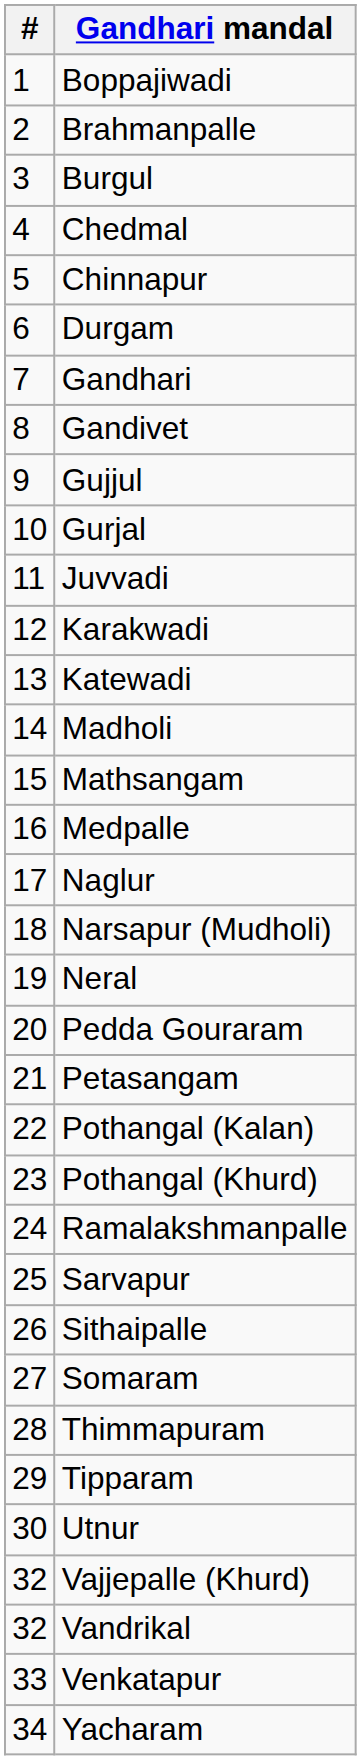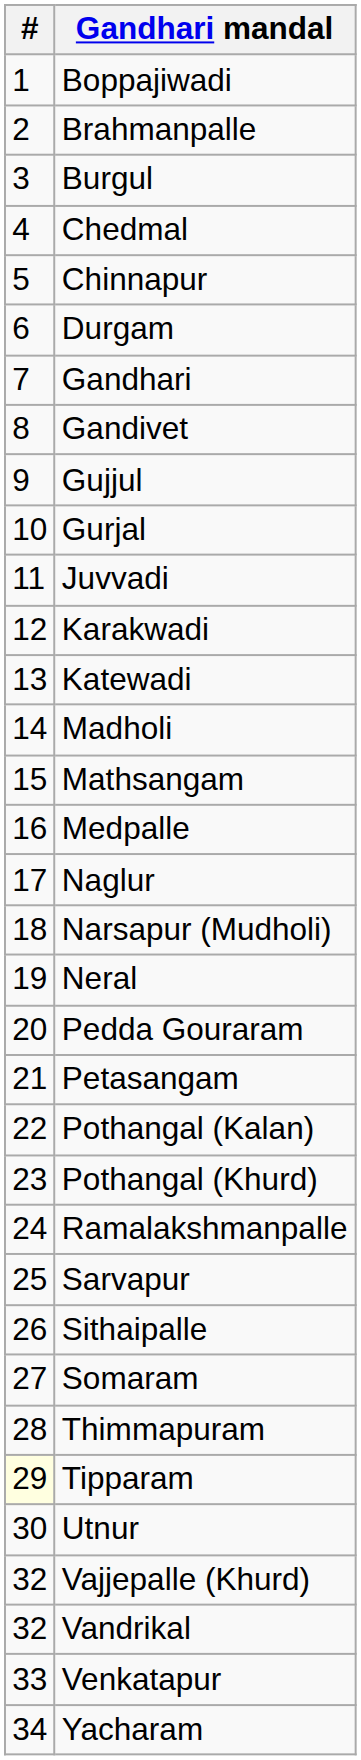Tipparam | #: no background -> lightyellow background
